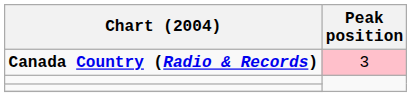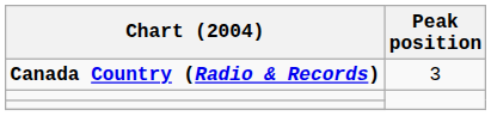row 2 | Peak position: pink background -> no background
